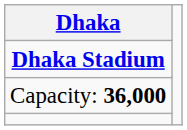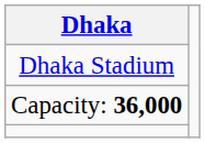Dhaka Stadium | Dhaka: bold -> normal
